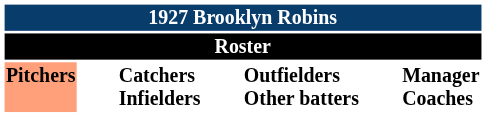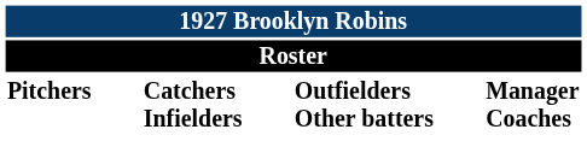Pitchers | column 1: lightsalmon background -> no background
